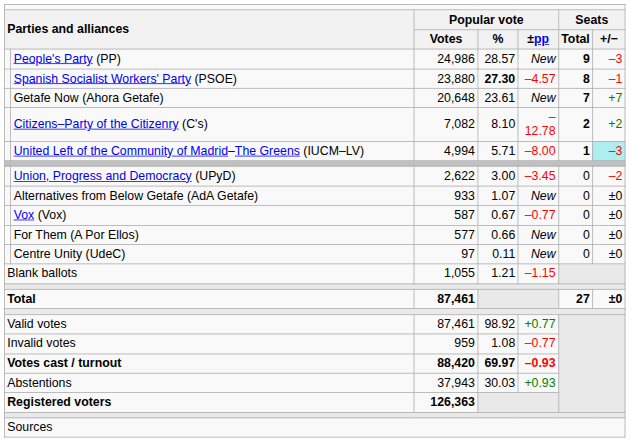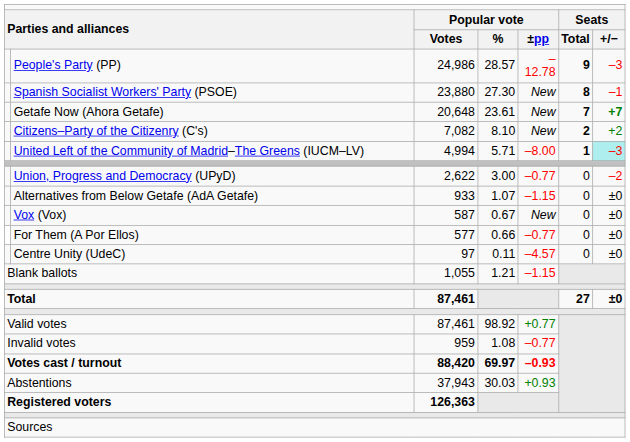People's Party (PP) | column 5: New -> –12.78
Spanish Socialist Workers' Party (PSOE) | column 4: bold -> normal
Spanish Socialist Workers' Party (PSOE) | column 5: –4.57 -> New
Getafe Now (Ahora Getafe) | column 7: normal -> bold
Citizens–Party of the Citizenry (C's) | column 5: –12.78 -> New
Union, Progress and Democracy (UPyD) | column 5: –3.45 -> –0.77
Alternatives from Below Getafe (AdA Getafe) | column 5: New -> –1.15
Vox (Vox) | column 5: –0.77 -> New
For Them (A Por Ellos) | column 5: New -> –0.77
Centre Unity (UdeC) | column 5: New -> –4.57
